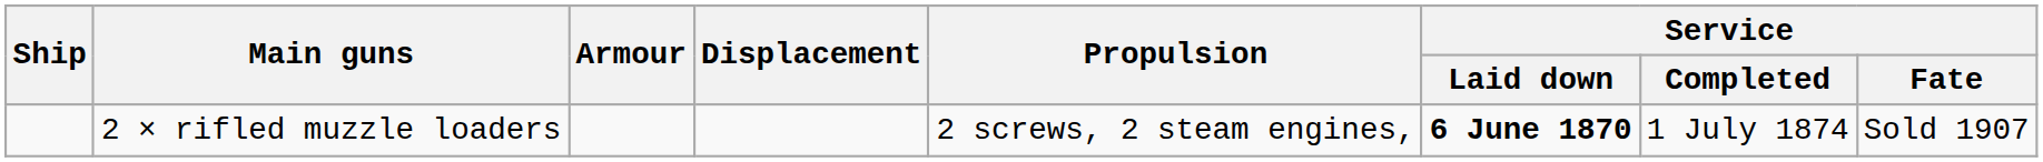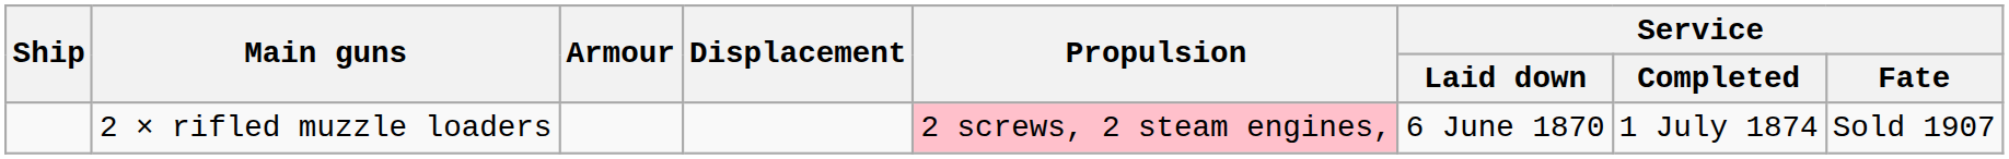2 × rifled muzzle loaders | Propulsion: no background -> pink background
2 × rifled muzzle loaders | Service / Laid down: bold -> normal
